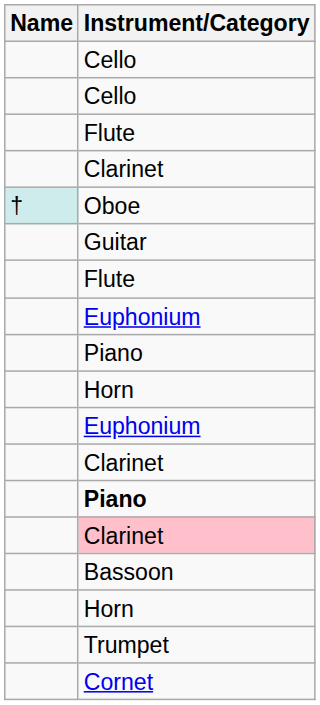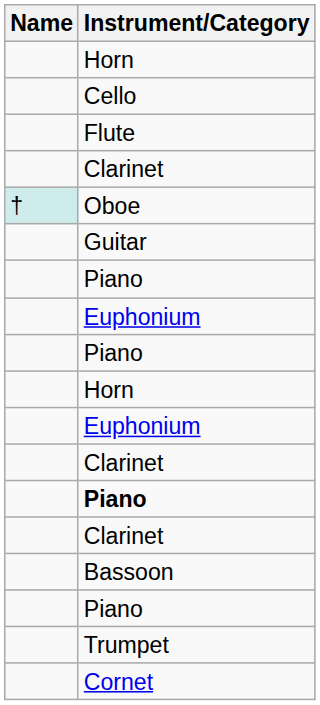row 2 | Instrument/Category: Cello -> Horn
row 8 | Instrument/Category: Flute -> Piano
row 15 | Instrument/Category: pink background -> no background
row 17 | Instrument/Category: Horn -> Piano
